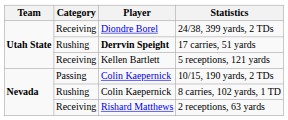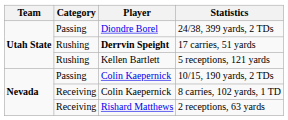24/38, 399 yards, 2 TDs | Category: Receiving -> Passing
5 receptions, 121 yards | Category: Receiving -> Rushing
8 carries, 102 yards, 1 TD | Category: Rushing -> Receiving
